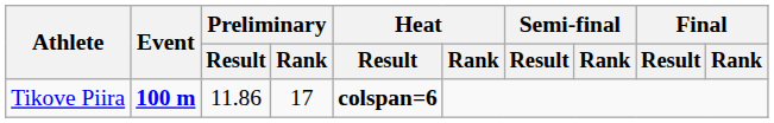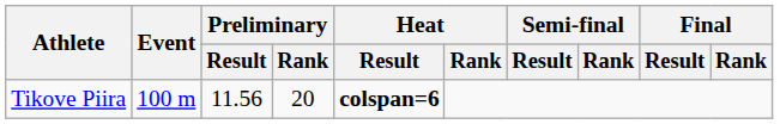Tikove Piira | Event: bold -> normal
Tikove Piira | Preliminary / Result: 11.86 -> 11.56
Tikove Piira | Preliminary / Rank: 17 -> 20
